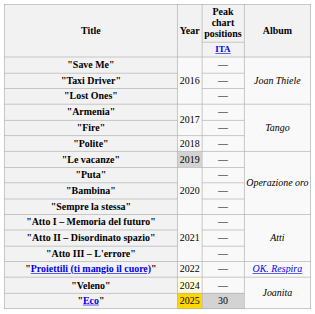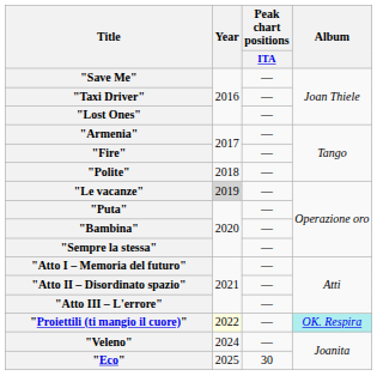"Proiettili (ti mangio il cuore)" | Year: no background -> lightyellow background
"Proiettili (ti mangio il cuore)" | Album: no background -> paleturquoise background
"Veleno" | Year: lightyellow background -> no background
"Eco" | Year: gold background -> no background
"Eco" | Peak chart positions / ITA: lightgrey background -> no background
